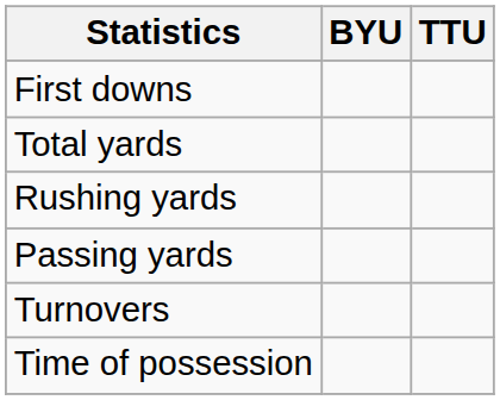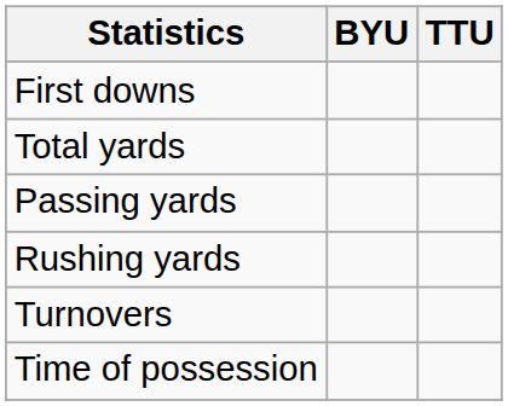rows swapped: Rushing yards <-> Passing yards
